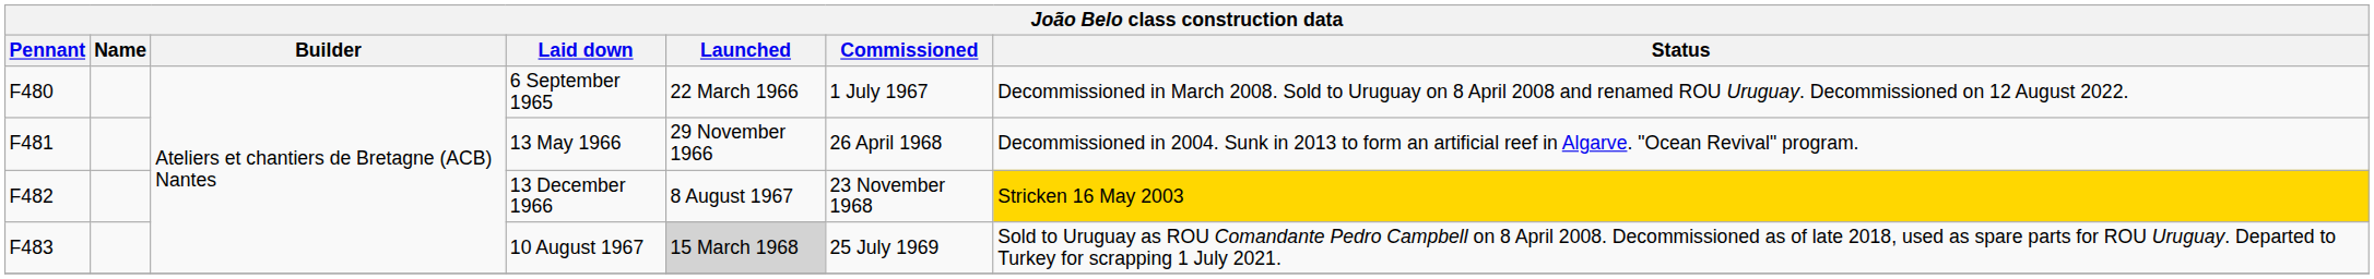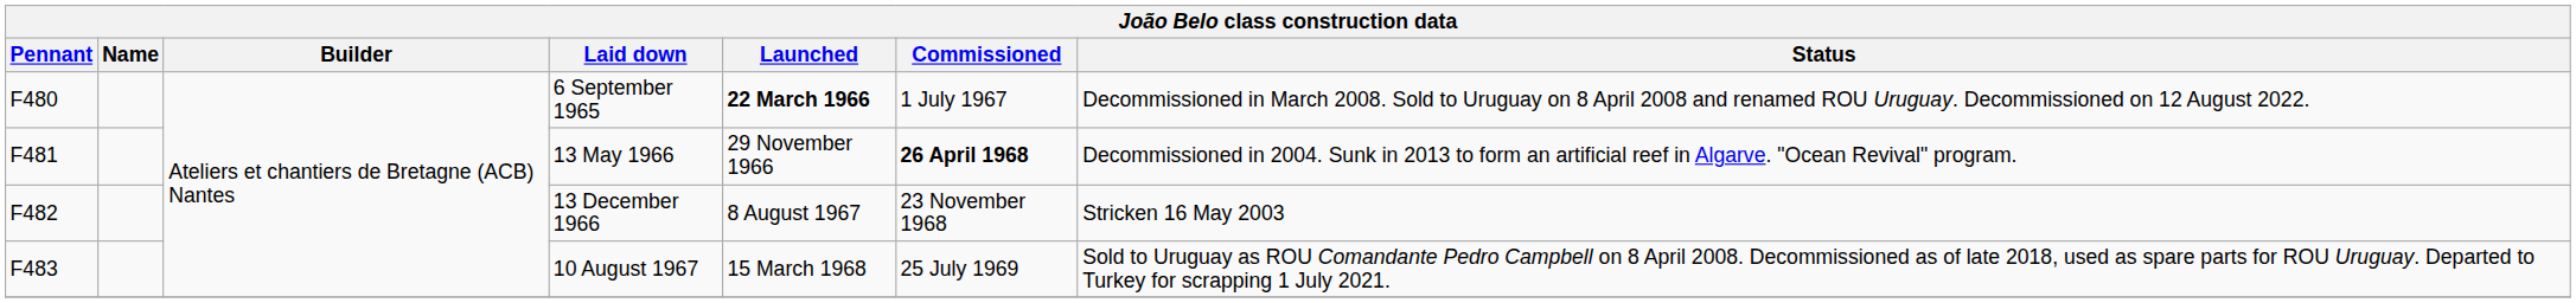6 September 1965 | Launched: normal -> bold
13 May 1966 | Commissioned: normal -> bold
13 December 1966 | Status: gold background -> no background
10 August 1967 | Launched: lightgrey background -> no background
